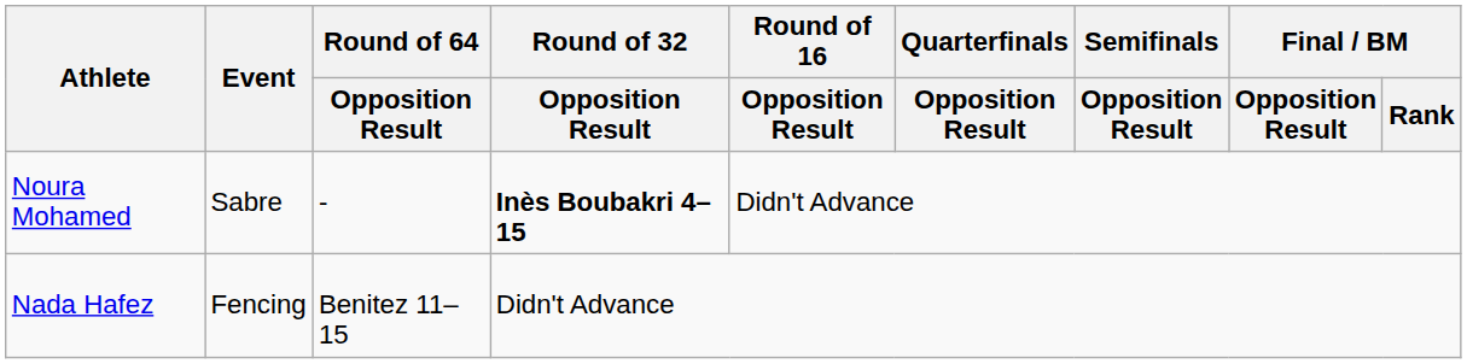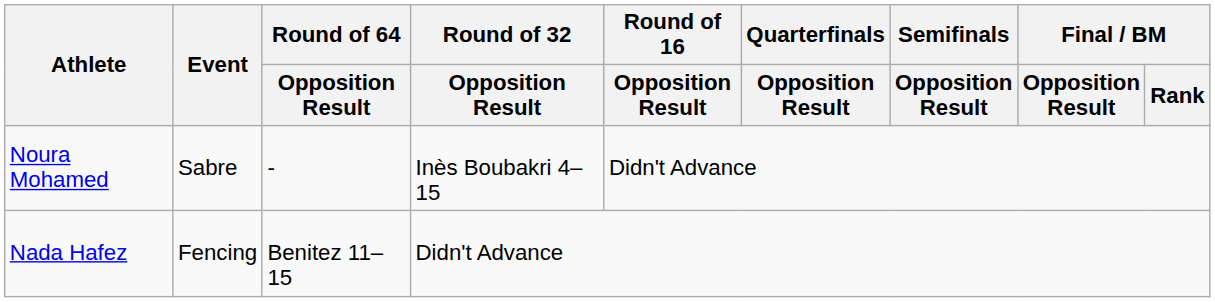Noura Mohamed | Round of 32 / Opposition Result: bold -> normal
